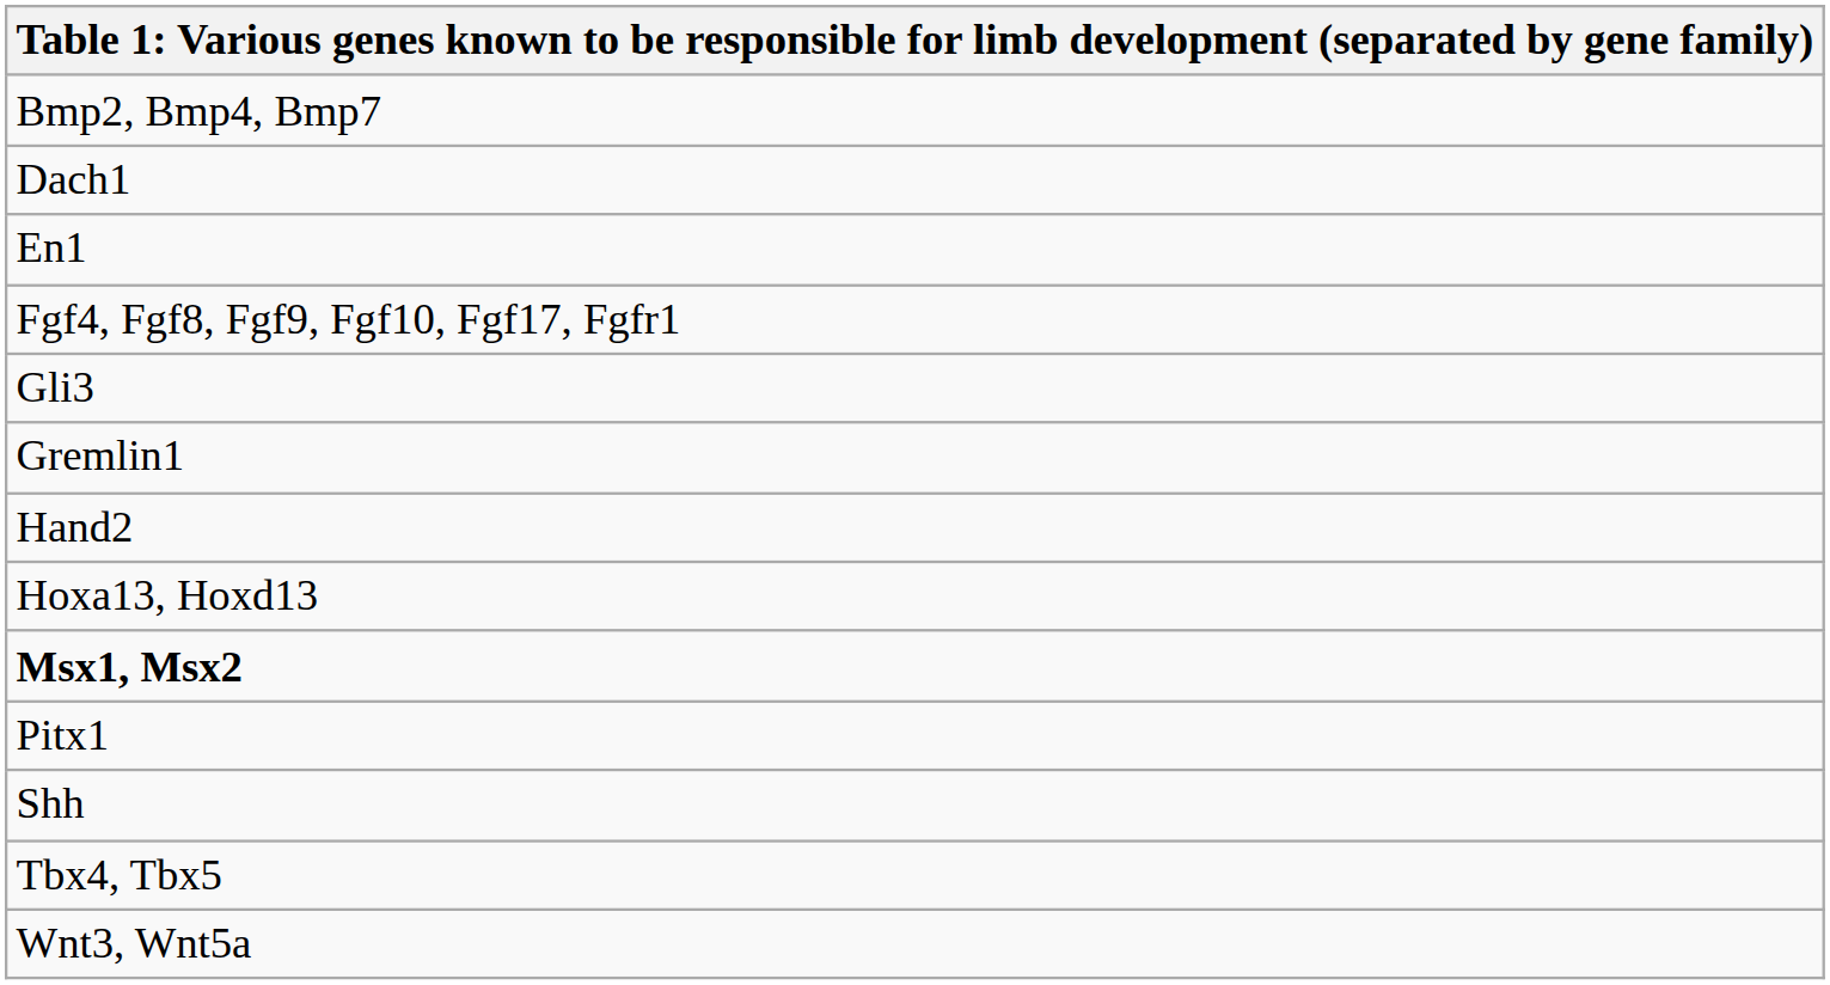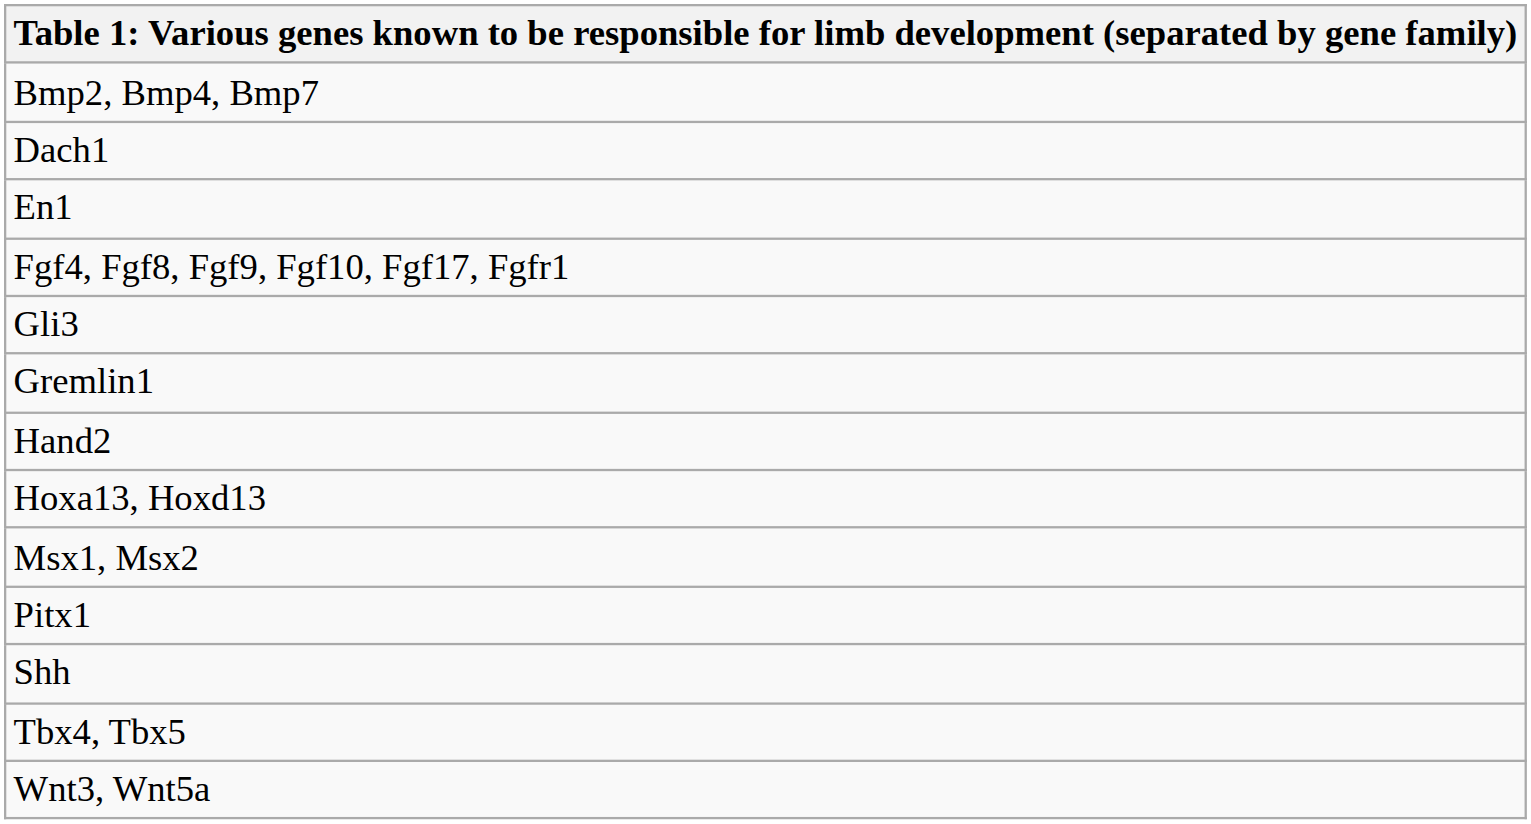row 10 | column 1: bold -> normal
